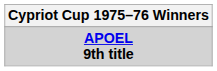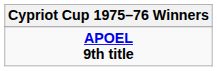row 2 | column 1: lightgrey background -> no background
